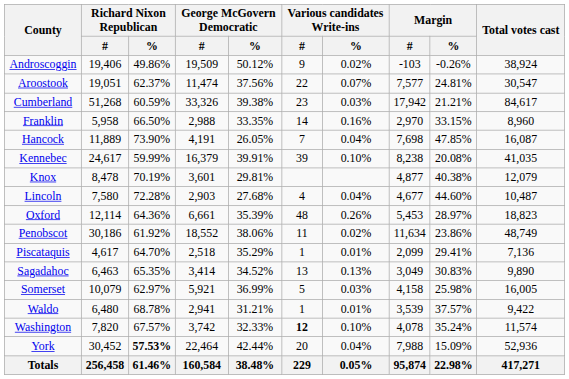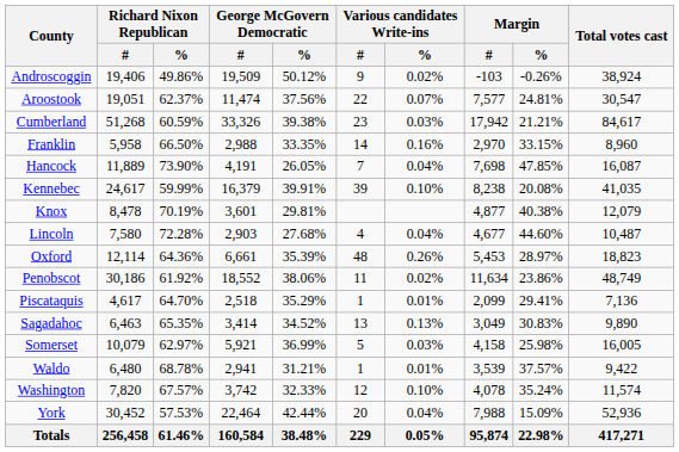Washington | Various candidates Write-ins / #: bold -> normal
York | Richard Nixon Republican / %: bold -> normal
